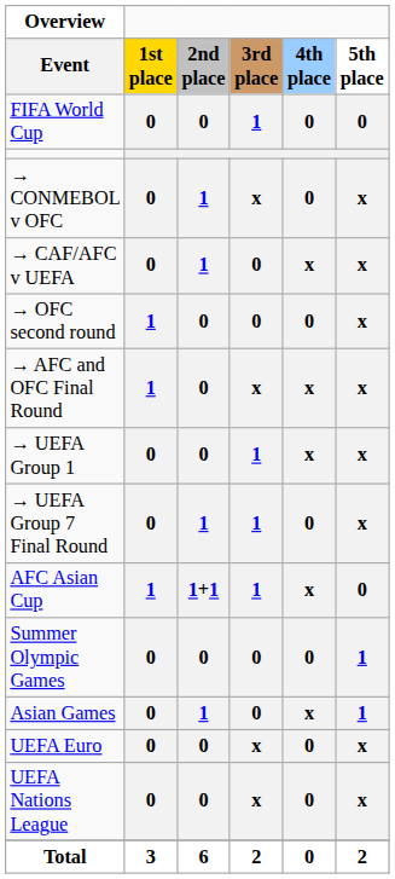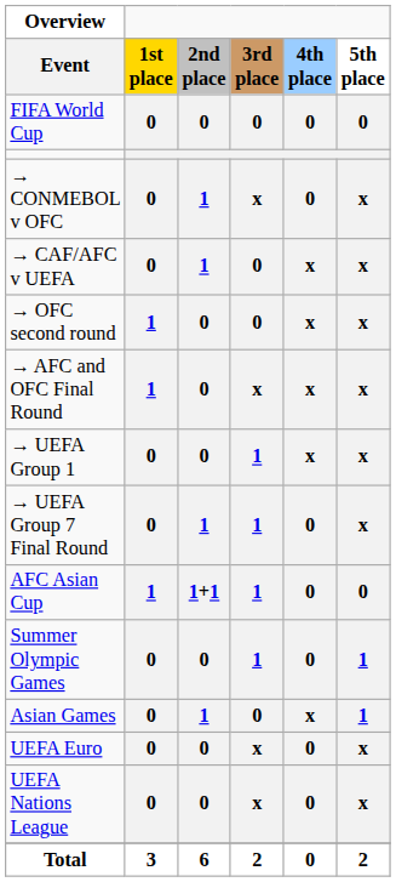FIFA World Cup | 3rd place: 1 -> 0
→ OFC second round | 4th place: 0 -> x
AFC Asian Cup | 4th place: x -> 0
Summer Olympic Games | 3rd place: 0 -> 1
